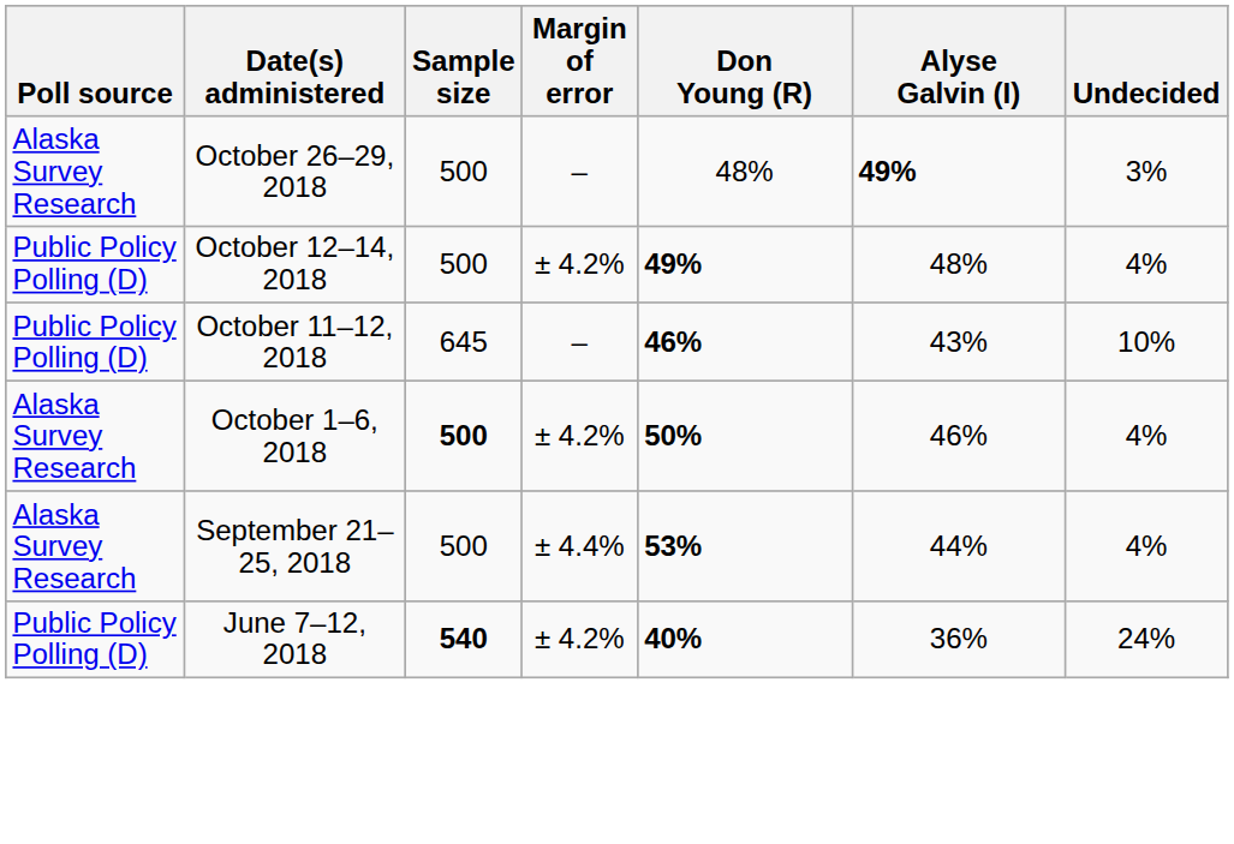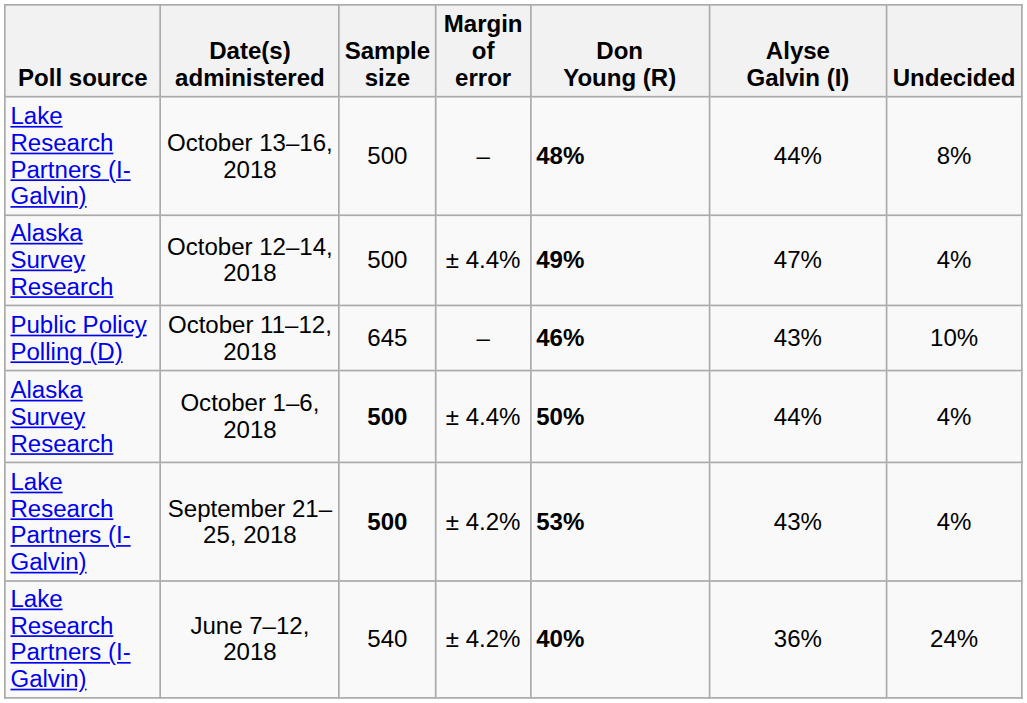- row: Alaska Survey Research | October 26–29, 2018 | 500 | – | 48% | 49% | 3%
+ row: Lake Research Partners (I-Galvin) | October 13–16, 2018 | 500 | – | 48% | 44% | 8%
October 12–14, 2018 | Poll source: Public Policy Polling (D) -> Alaska Survey Research
October 12–14, 2018 | Margin of error: ± 4.2% -> ± 4.4%
October 12–14, 2018 | Alyse Galvin (I): 48% -> 47%
October 1–6, 2018 | Margin of error: ± 4.2% -> ± 4.4%
October 1–6, 2018 | Alyse Galvin (I): 46% -> 44%
September 21–25, 2018 | Poll source: Alaska Survey Research -> Lake Research Partners (I-Galvin)
September 21–25, 2018 | Sample size: normal -> bold
September 21–25, 2018 | Margin of error: ± 4.4% -> ± 4.2%
September 21–25, 2018 | Alyse Galvin (I): 44% -> 43%
June 7–12, 2018 | Poll source: Public Policy Polling (D) -> Lake Research Partners (I-Galvin)
June 7–12, 2018 | Sample size: bold -> normal
